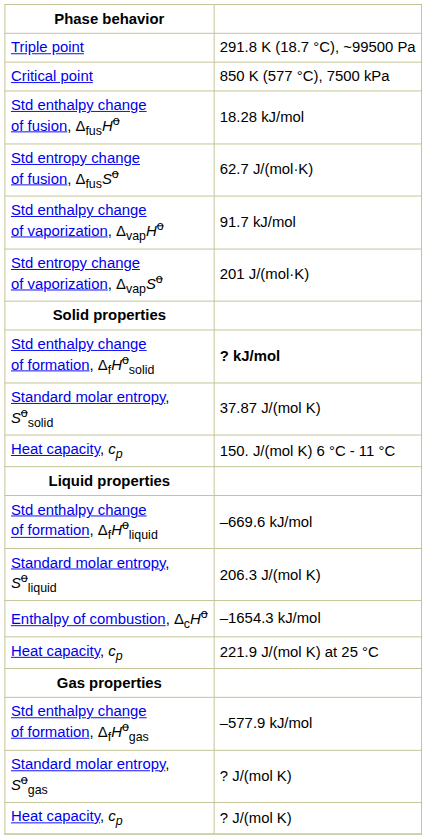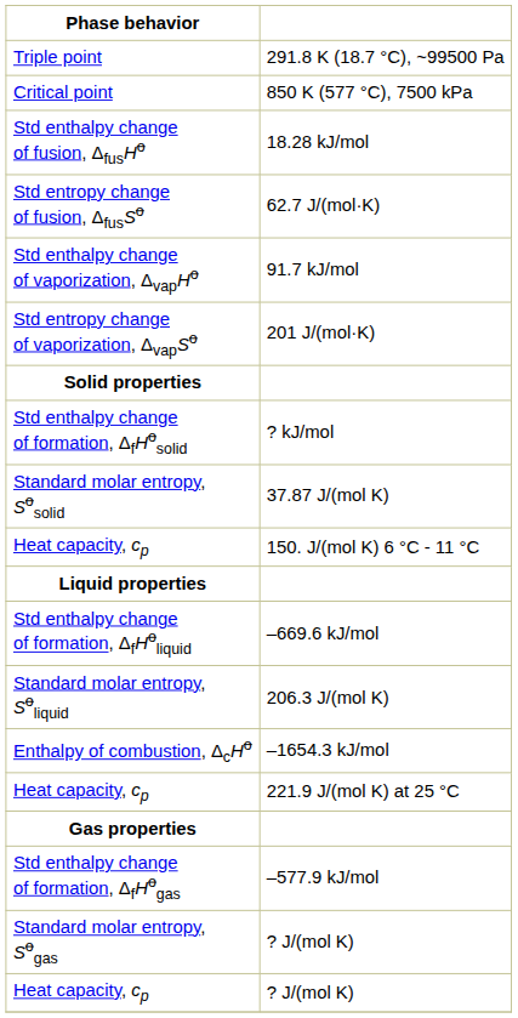row 9 | column 2: bold -> normal
